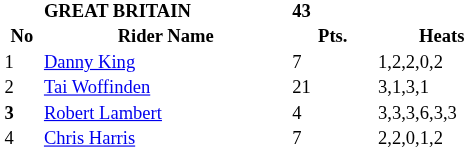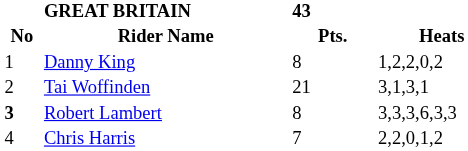Danny King | 43 / Pts.: 7 -> 8
Robert Lambert | 43 / Pts.: 4 -> 8
